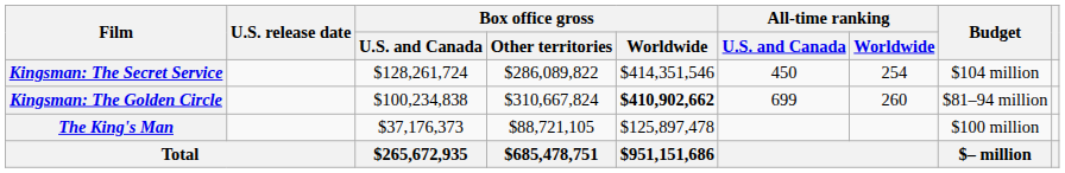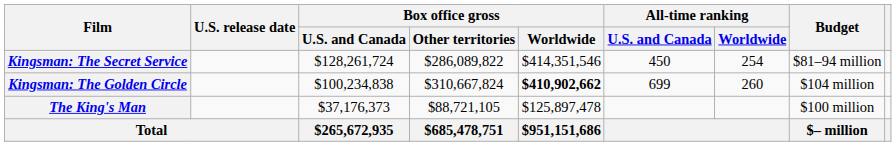Kingsman: The Secret Service | Budget: $104 million -> $81–94 million
Kingsman: The Golden Circle | Budget: $81–94 million -> $104 million
